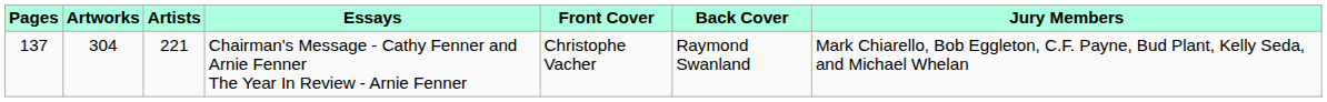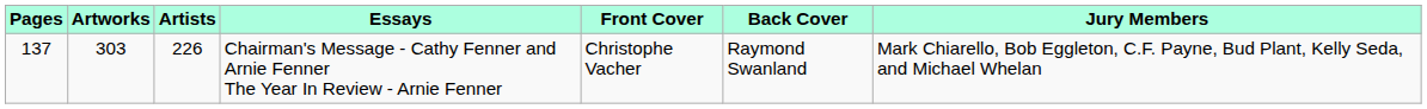row 2 | Artworks: 304 -> 303
row 2 | Artists: 221 -> 226
